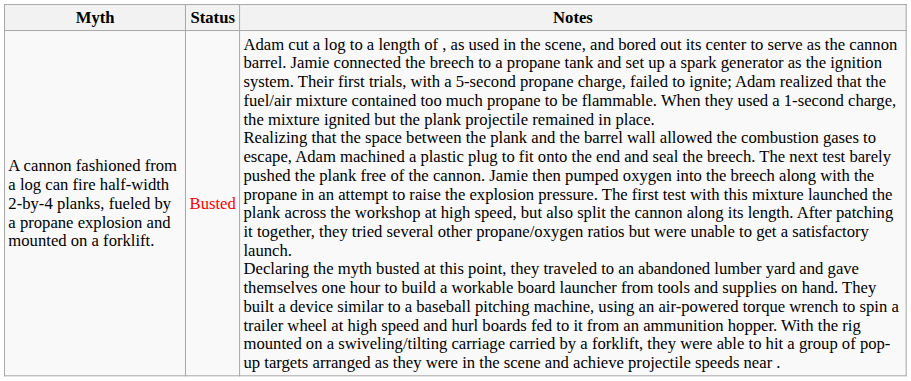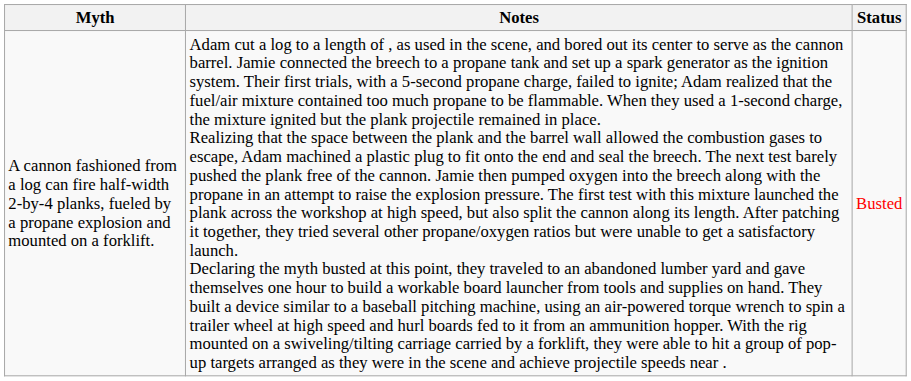columns swapped: Status <-> Notes
